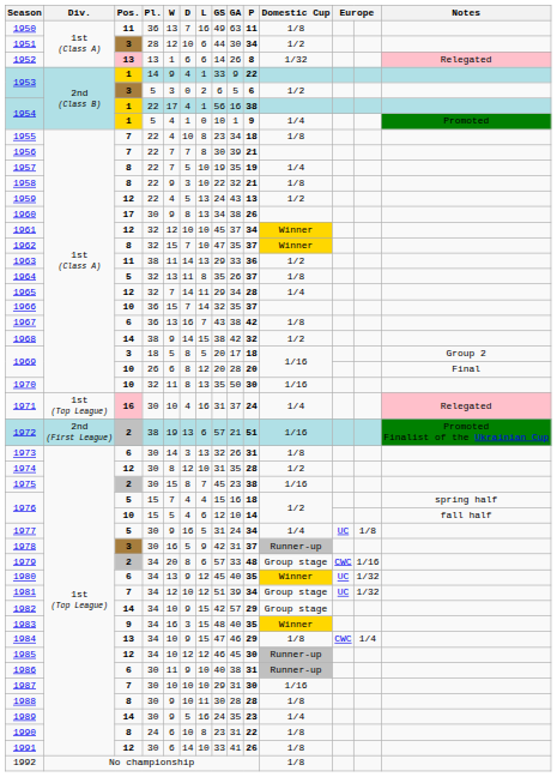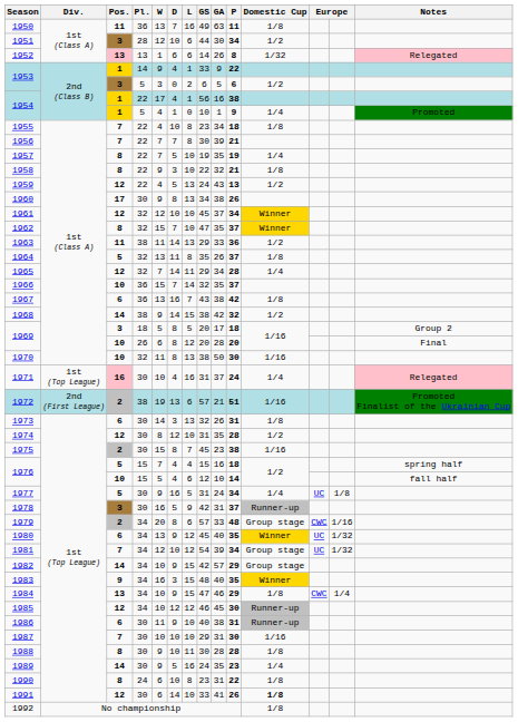1970 | GS: 35 -> 38
1981 | GS: 51 -> 54
1991 | Domestic Cup: normal -> bold
